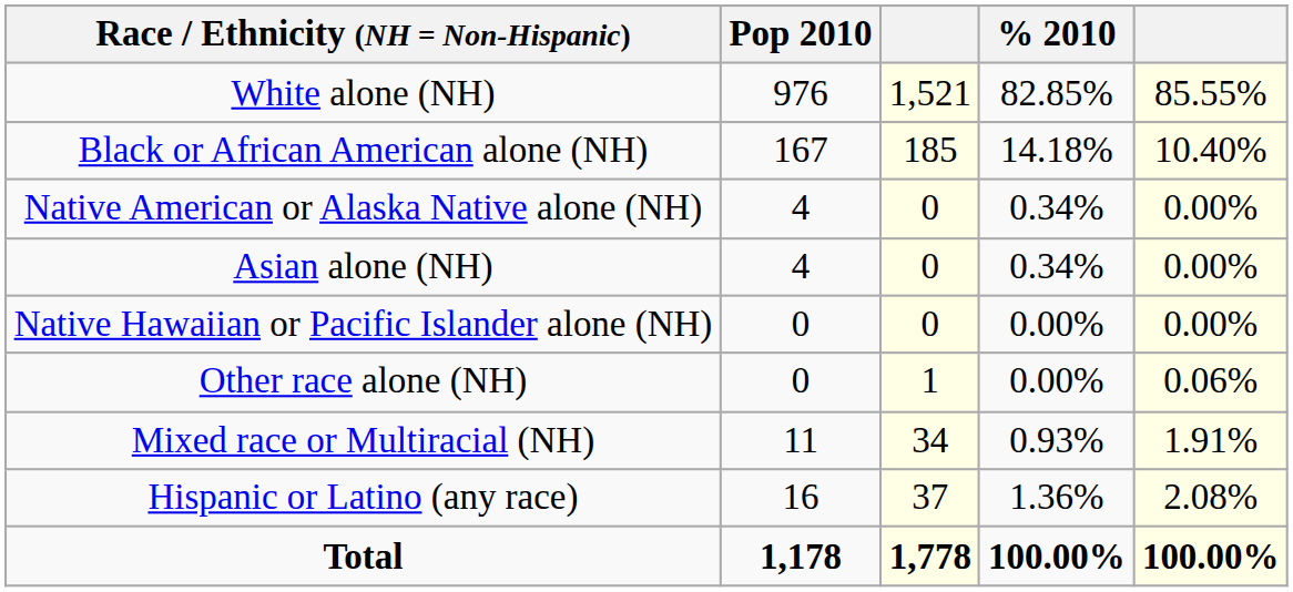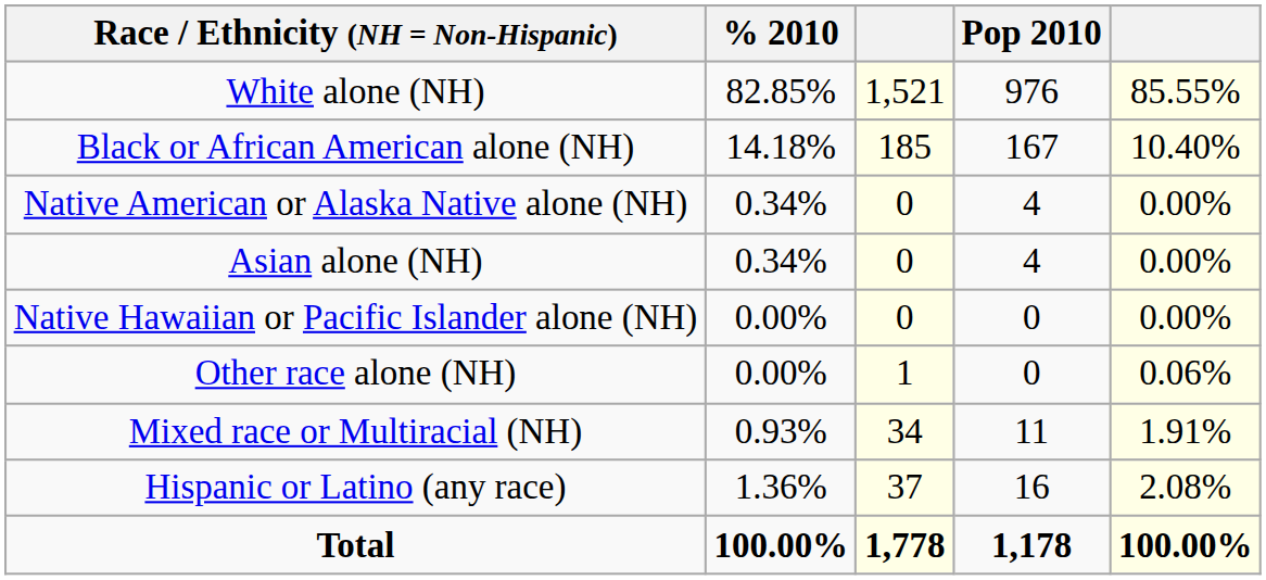columns swapped: Pop 2010 <-> % 2010
